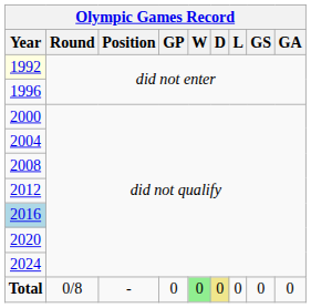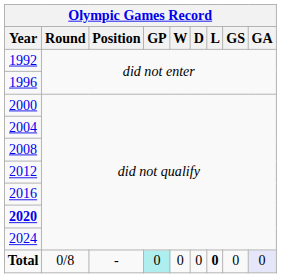1992 | Olympic Games Record / Year: lightyellow background -> no background
2016 | Olympic Games Record / Year: lightblue background -> no background
2020 | Olympic Games Record / Year: normal -> bold
Total | Olympic Games Record / GP: no background -> paleturquoise background
Total | Olympic Games Record / W: lightgreen background -> no background
Total | Olympic Games Record / D: khaki background -> no background
Total | Olympic Games Record / L: normal -> bold
Total | Olympic Games Record / GA: no background -> lavender background
